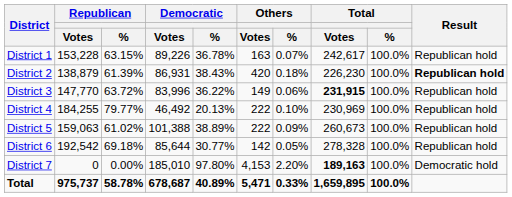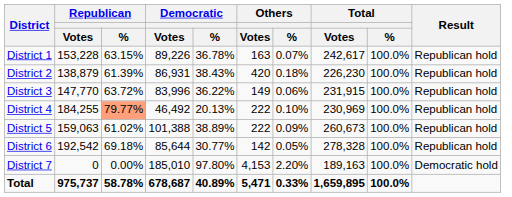District 2 | Result: bold -> normal
District 3 | Total / Votes: bold -> normal
District 4 | Republican / %: no background -> lightsalmon background
District 7 | Total / Votes: bold -> normal
